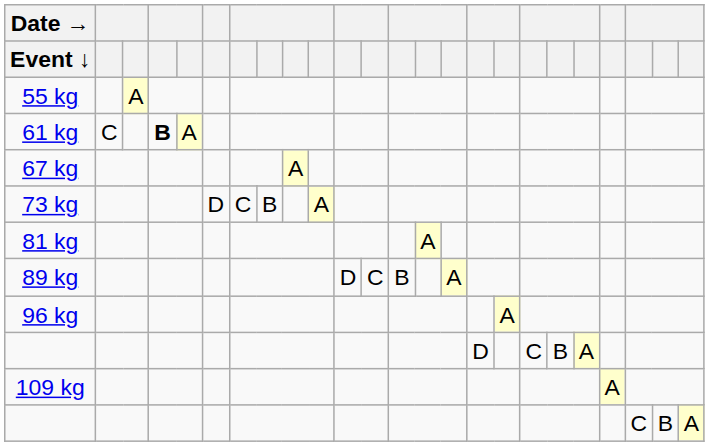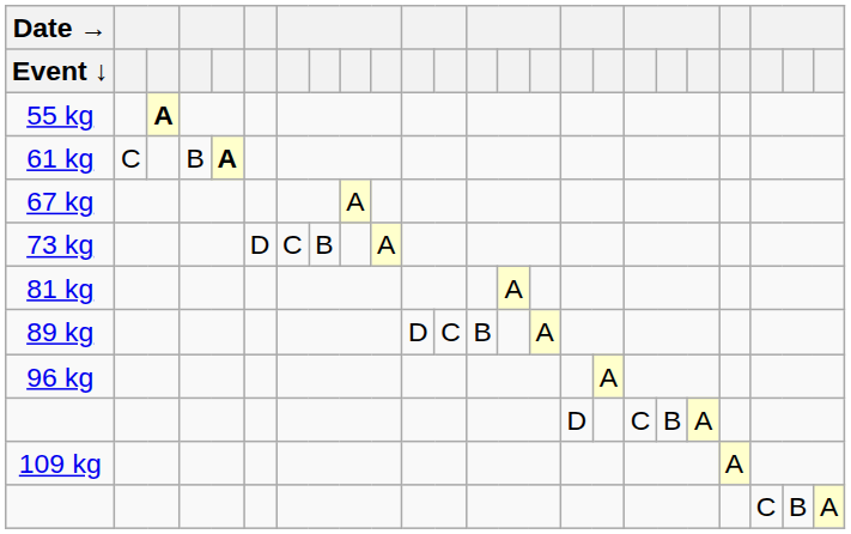55 kg | column 3: normal -> bold
61 kg | column 4: bold -> normal
61 kg | column 5: normal -> bold
